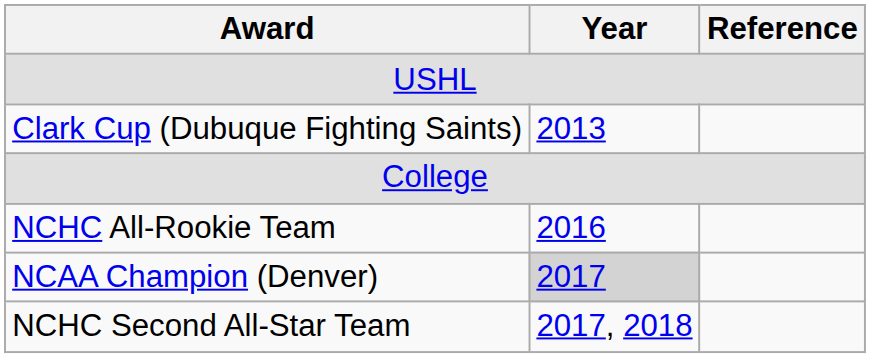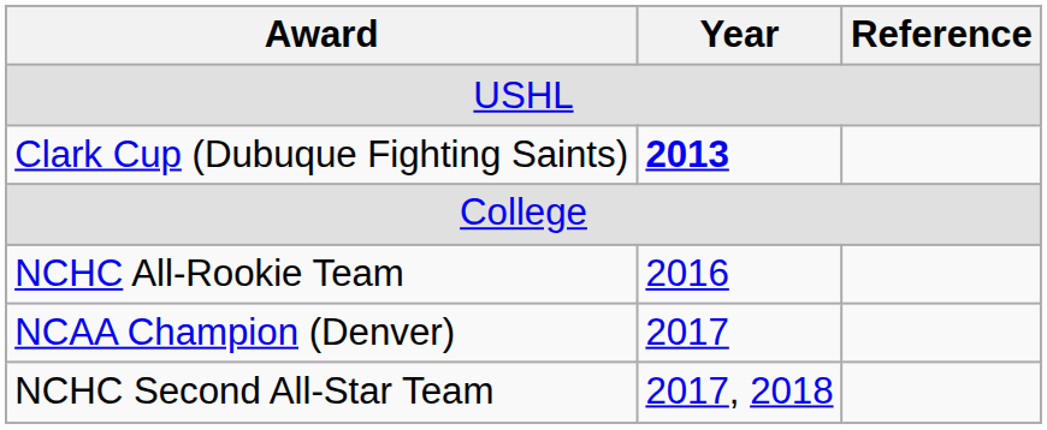Clark Cup (Dubuque Fighting Saints) | Year: normal -> bold
NCAA Champion (Denver) | Year: lightgrey background -> no background
